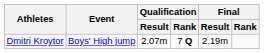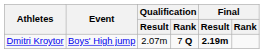Dmitri Kroytor | Final / Result: normal -> bold
